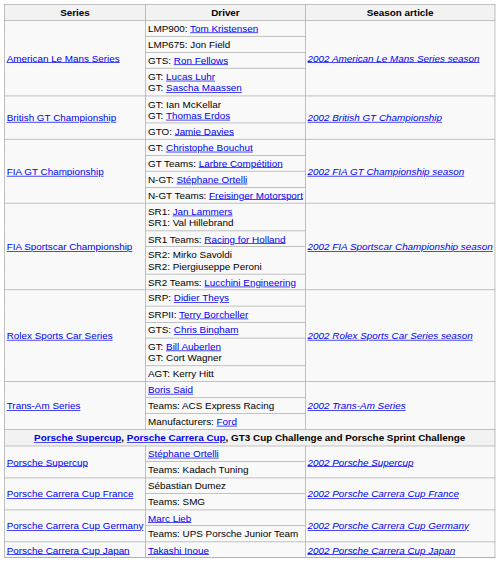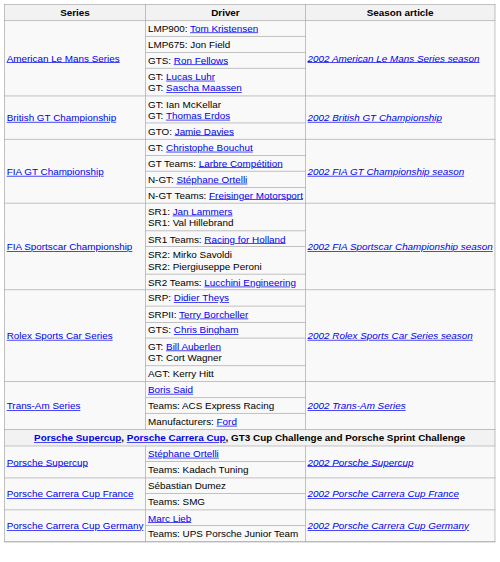- row: Porsche Carrera Cup Japan | Takashi Inoue | 2002 Porsche Carrera Cup Japan
